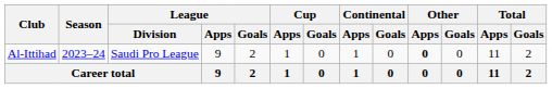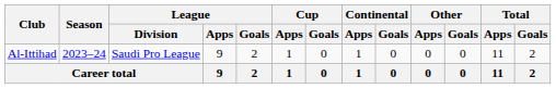Al-Ittihad | Other / Apps: bold -> normal
